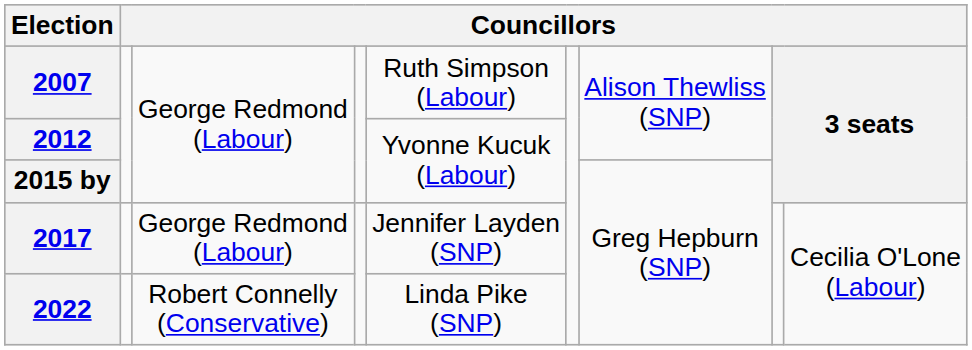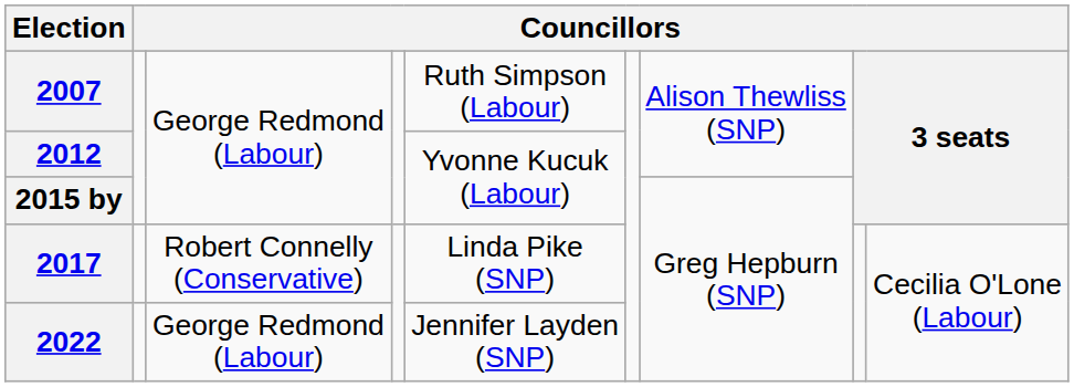2017 | column 3: George Redmond (Labour) -> Robert Connelly (Conservative)
2017 | column 5: Jennifer Layden (SNP) -> Linda Pike (SNP)
2022 | column 3: Robert Connelly (Conservative) -> George Redmond (Labour)
2022 | column 5: Linda Pike (SNP) -> Jennifer Layden (SNP)
